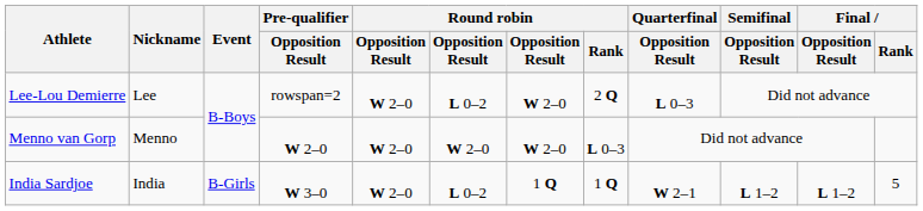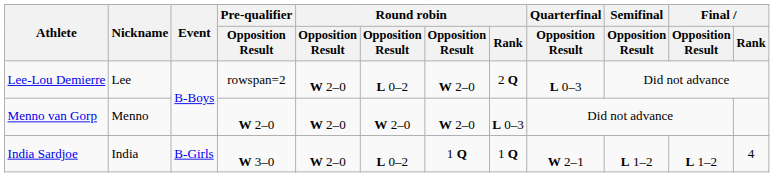India Sardjoe | Final / Rank: 5 -> 4
